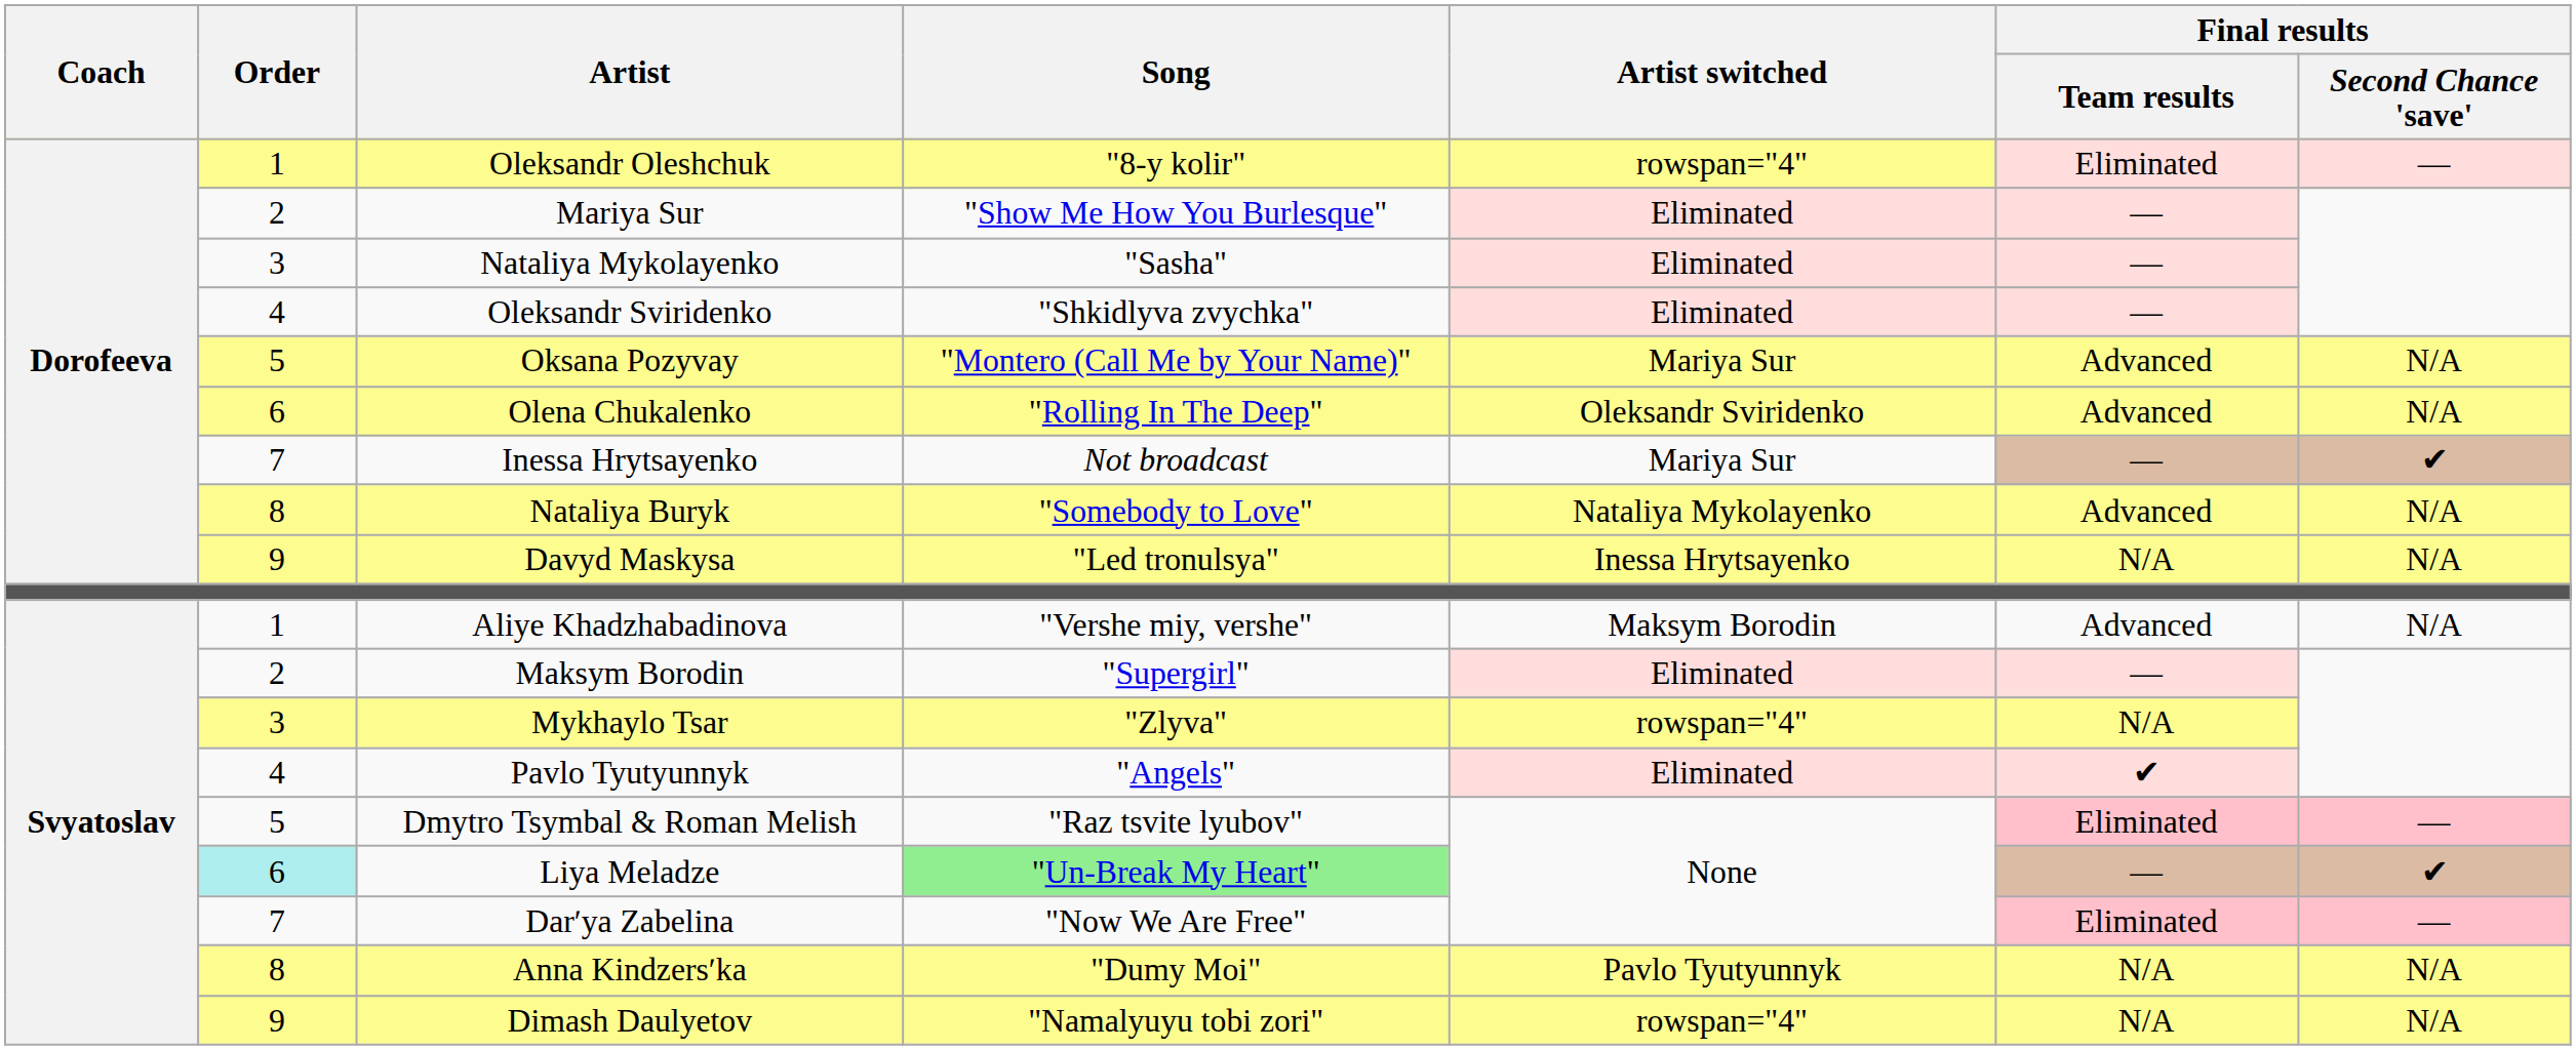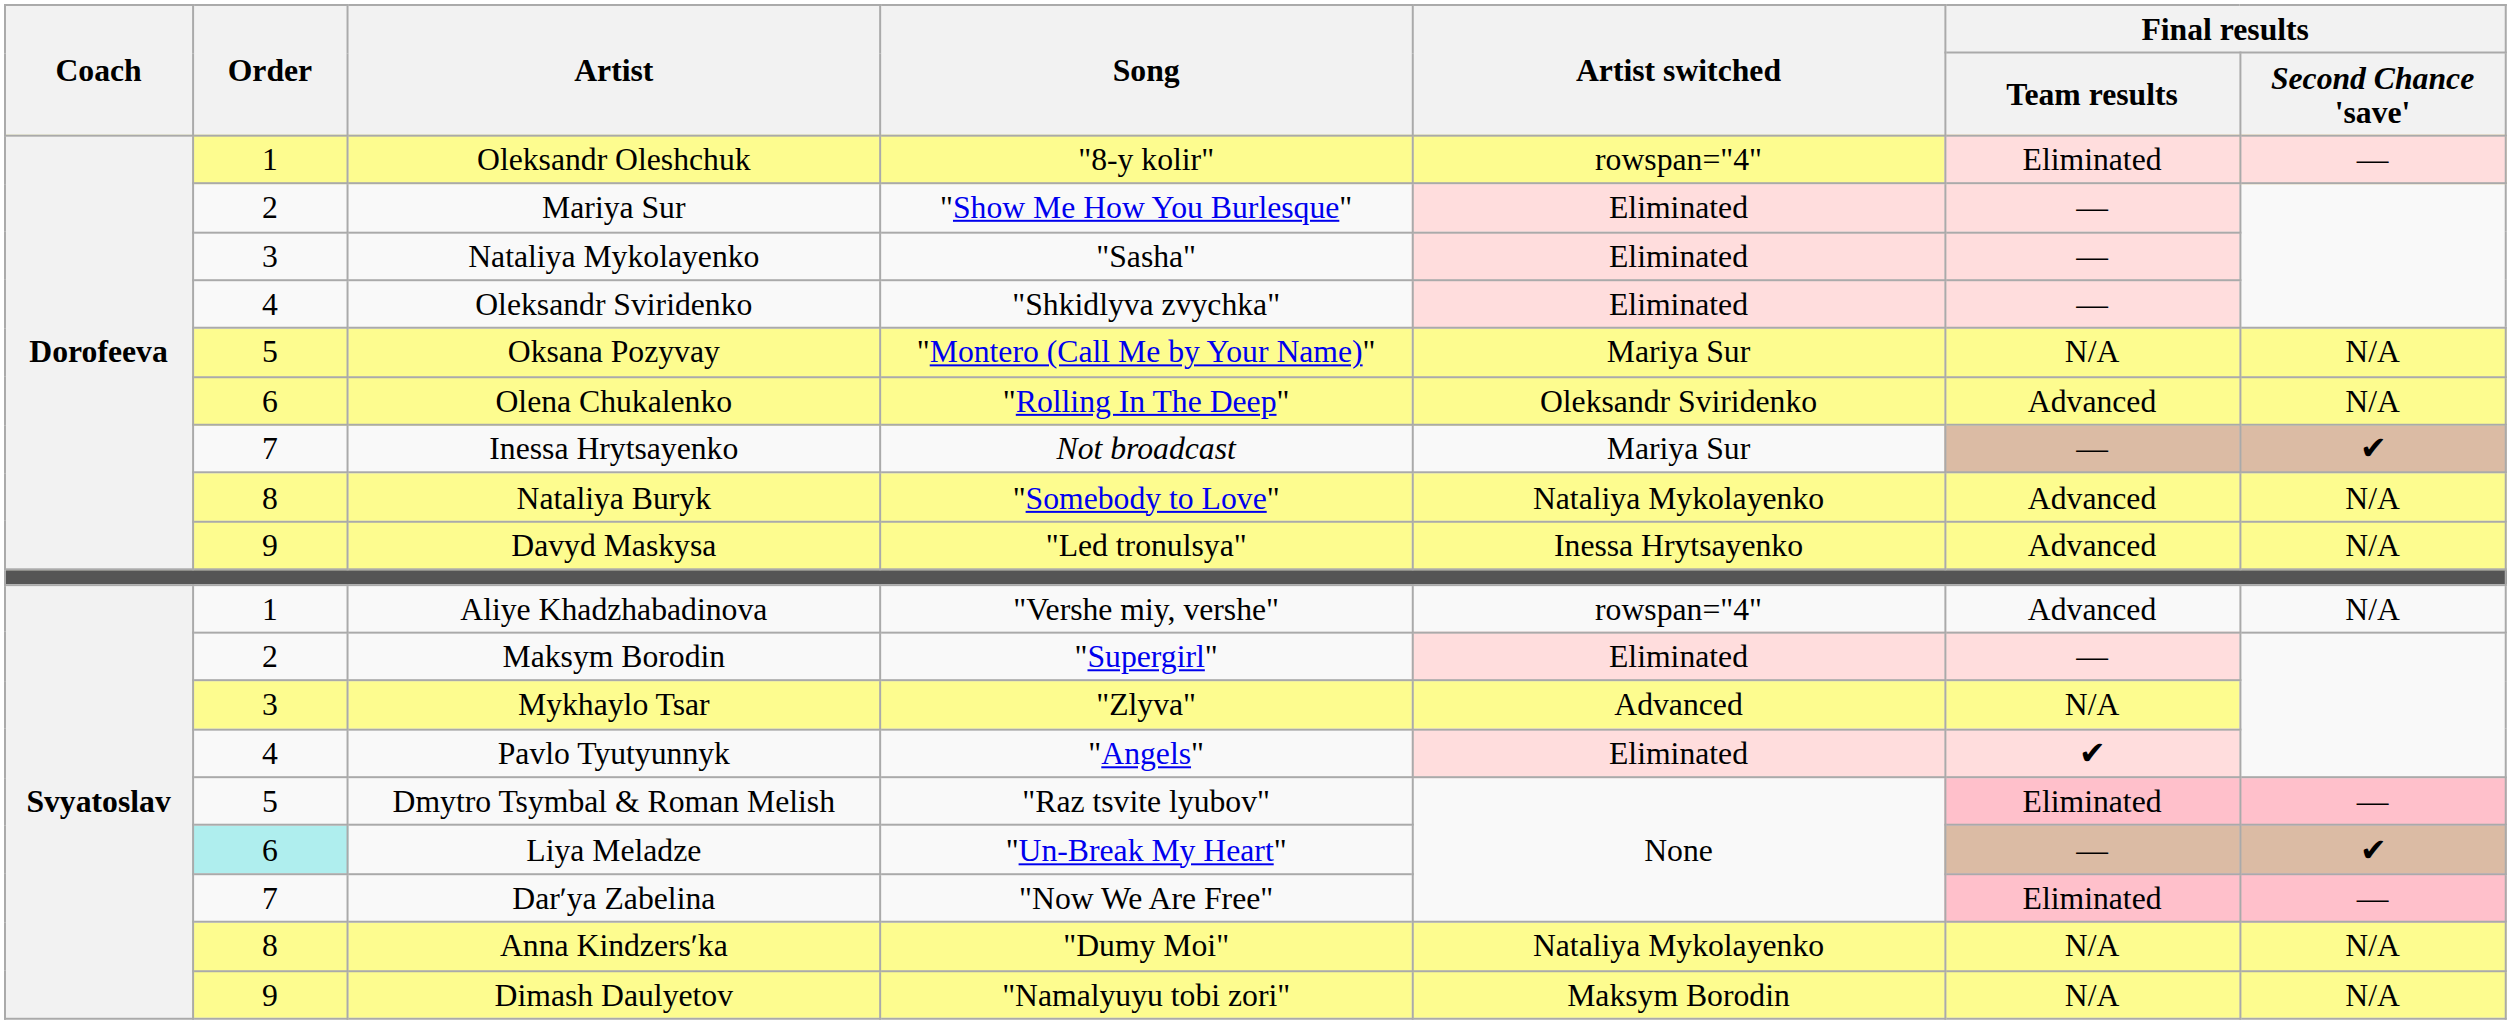Oksana Pozyvay | Final results / Team results: Advanced -> N/A
Davyd Maskysa | Final results / Team results: N/A -> Advanced
Aliye Khadzhabadinova | Artist switched: Maksym Borodin -> rowspan="4"
Mykhaylo Tsar | Artist switched: rowspan="4" -> Advanced
Liya Meladze | Song: lightgreen background -> no background
Anna Kindzersʹka | Artist switched: Pavlo Tyutyunnyk -> Nataliya Mykolayenko
Dimash Daulyetov | Artist switched: rowspan="4" -> Maksym Borodin
